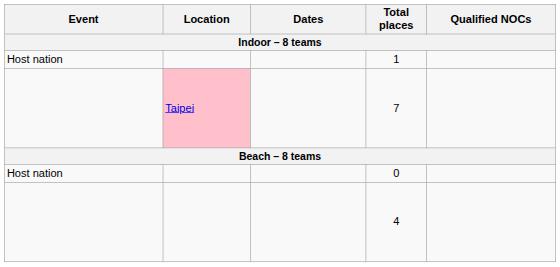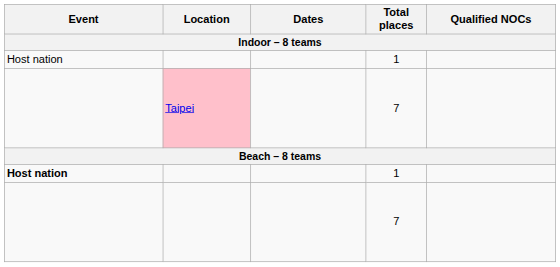row 6 | Event: normal -> bold
row 6 | Total places: 0 -> 1
row 7 | Total places: 4 -> 7
